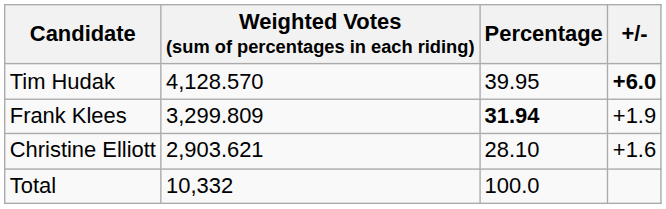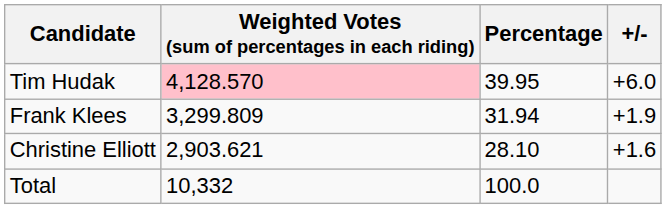Tim Hudak | Weighted Votes (sum of percentages in each riding): no background -> pink background
Tim Hudak | +/-: bold -> normal
Frank Klees | Percentage: bold -> normal
